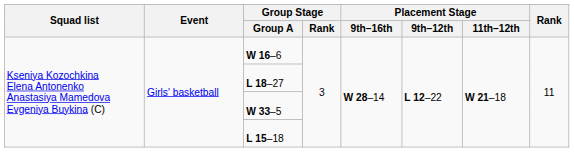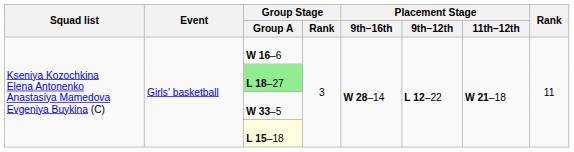L 18–27 | Group Stage / Group A: no background -> lightgreen background
L 15–18 | Group Stage / Group A: no background -> lightyellow background
